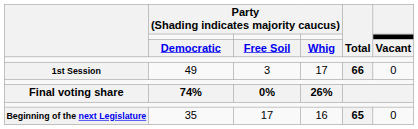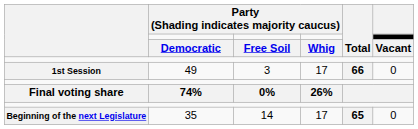Beginning of the next Legislature | column 3: 17 -> 14
Beginning of the next Legislature | column 4: 16 -> 17
